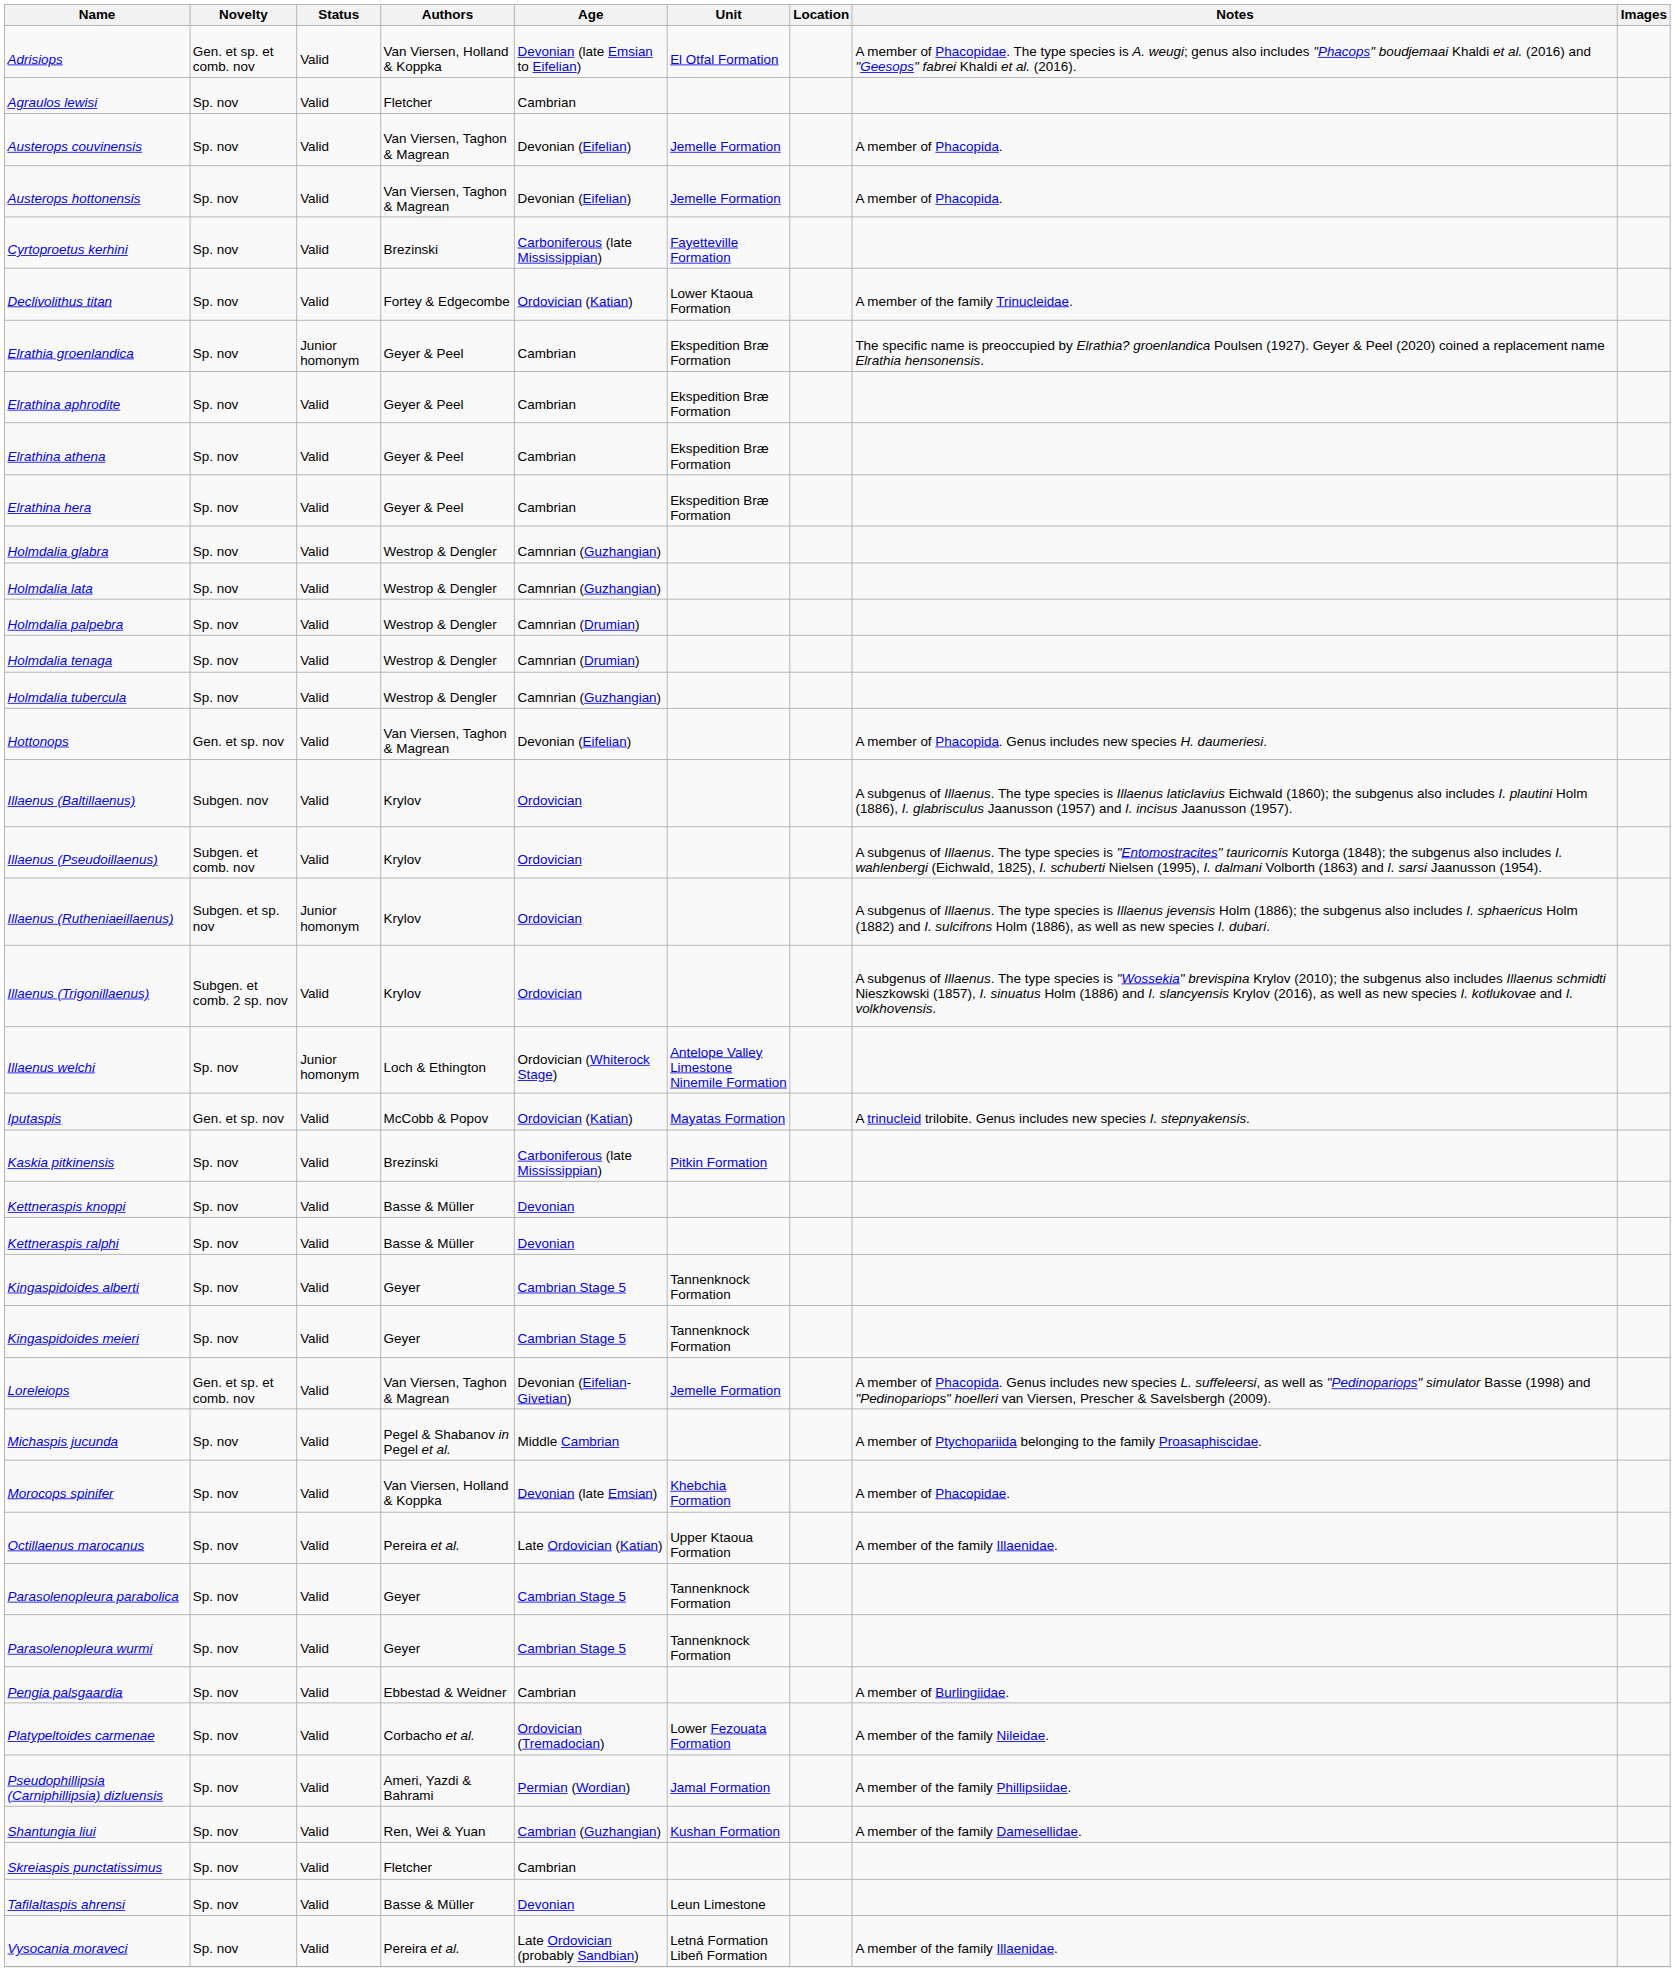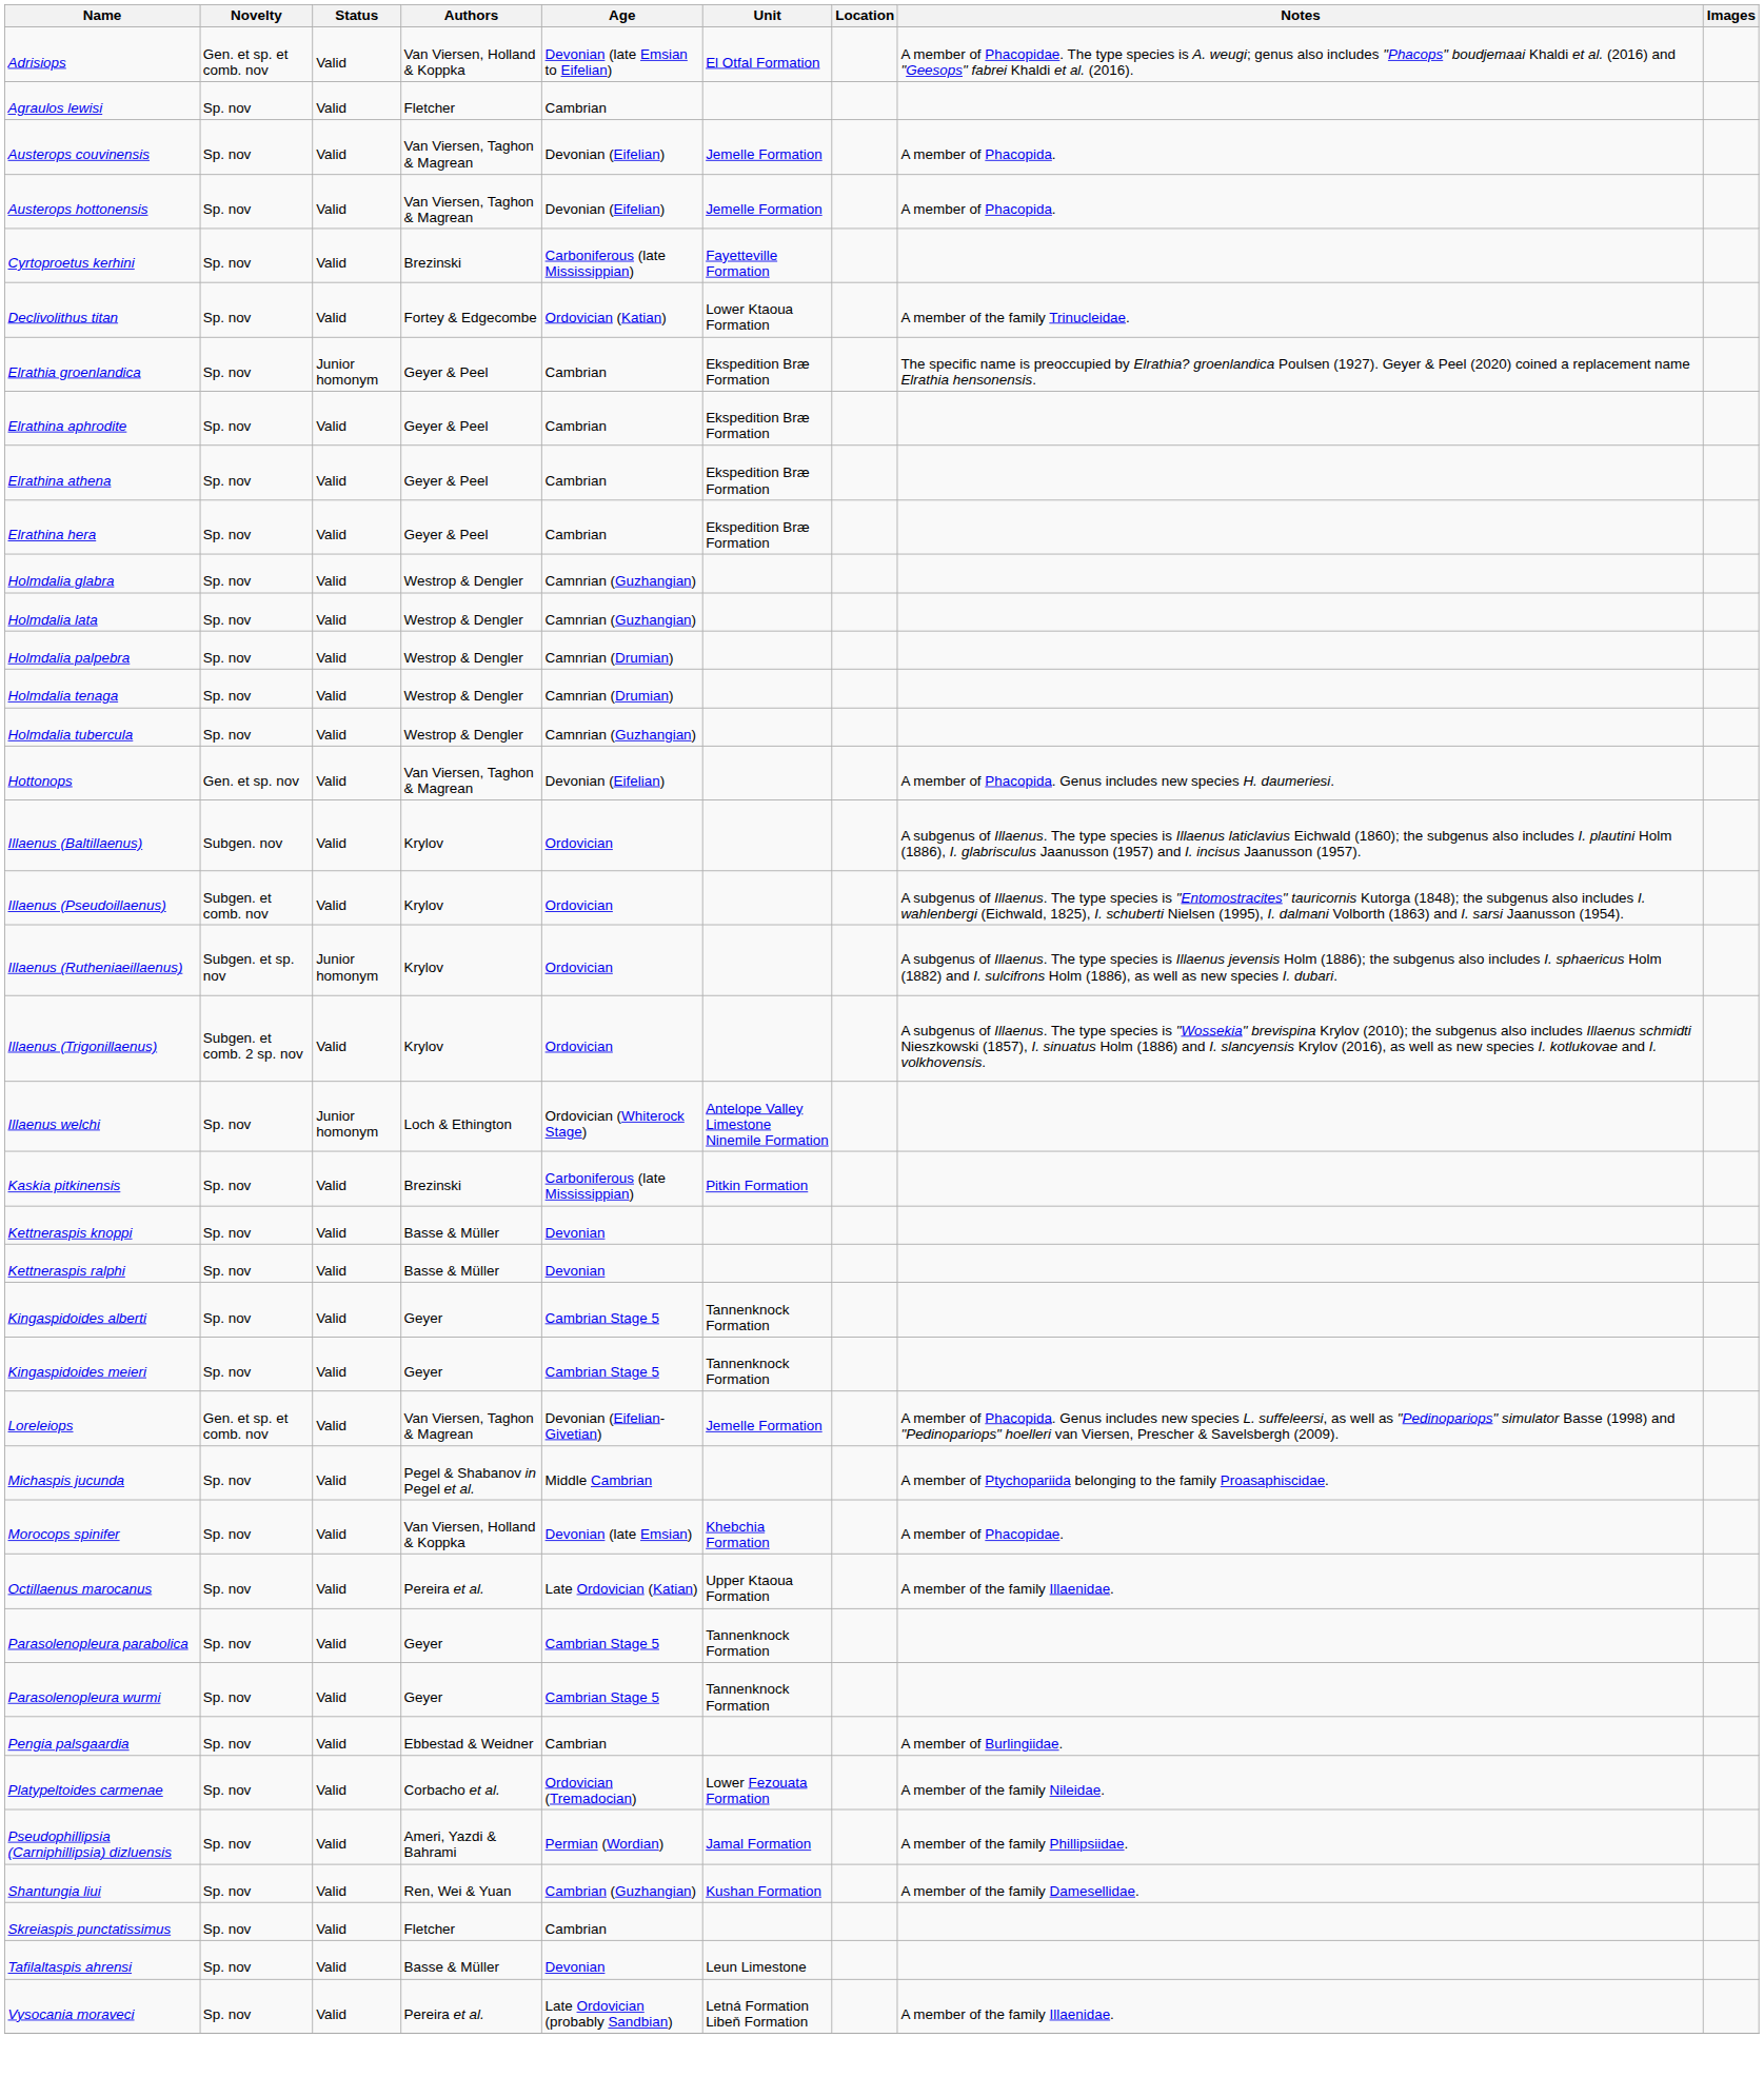- row: Iputaspis | Gen. et sp. nov | Valid | McCobb & Popov | Ordovician (Katian) | Mayatas Formation | A trinucleid trilobite. Genus includes new species I. stepnyakensis.
